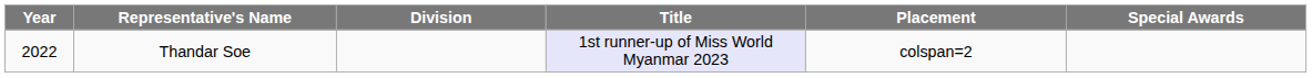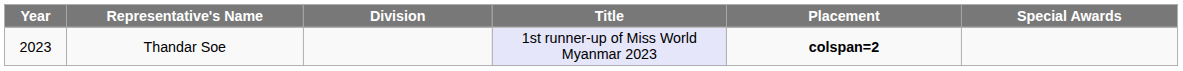Thandar Soe | Year: 2022 -> 2023
Thandar Soe | Placement: normal -> bold
